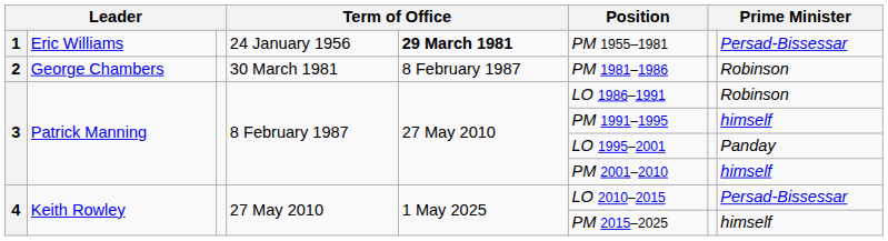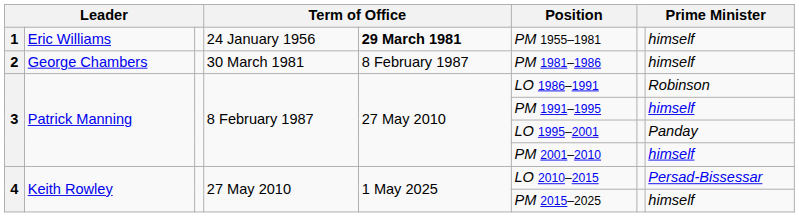1 | column 8: Persad-Bissessar -> himself
2 | column 8: Robinson -> himself
